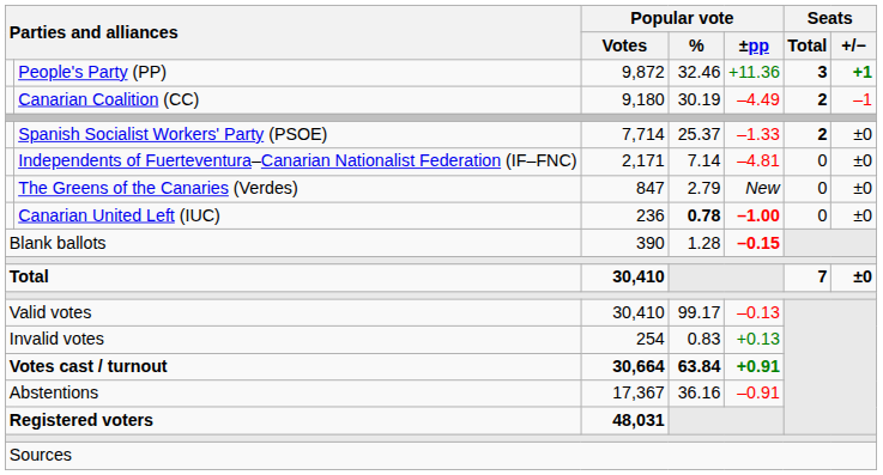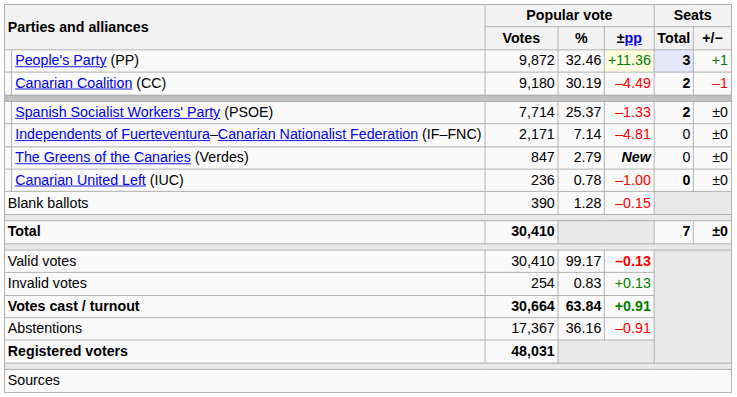People's Party (PP) | Popular vote / ±pp: no background -> lightyellow background
People's Party (PP) | Seats / Total: no background -> lavender background
People's Party (PP) | Seats / +/−: bold -> normal
The Greens of the Canaries (Verdes) | Popular vote / ±pp: normal -> bold
Canarian United Left (IUC) | Popular vote / %: bold -> normal
Canarian United Left (IUC) | Popular vote / ±pp: bold -> normal
Canarian United Left (IUC) | Seats / Total: normal -> bold
Blank ballots | Popular vote / ±pp: bold -> normal
Valid votes | Popular vote / ±pp: normal -> bold
